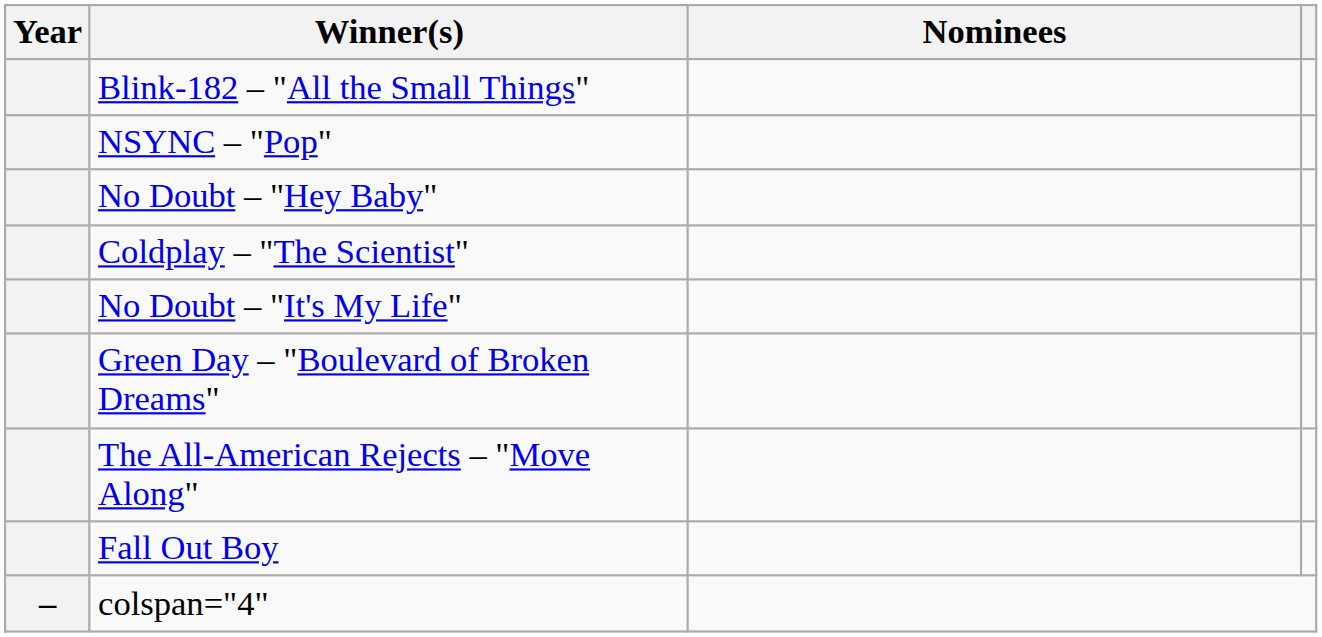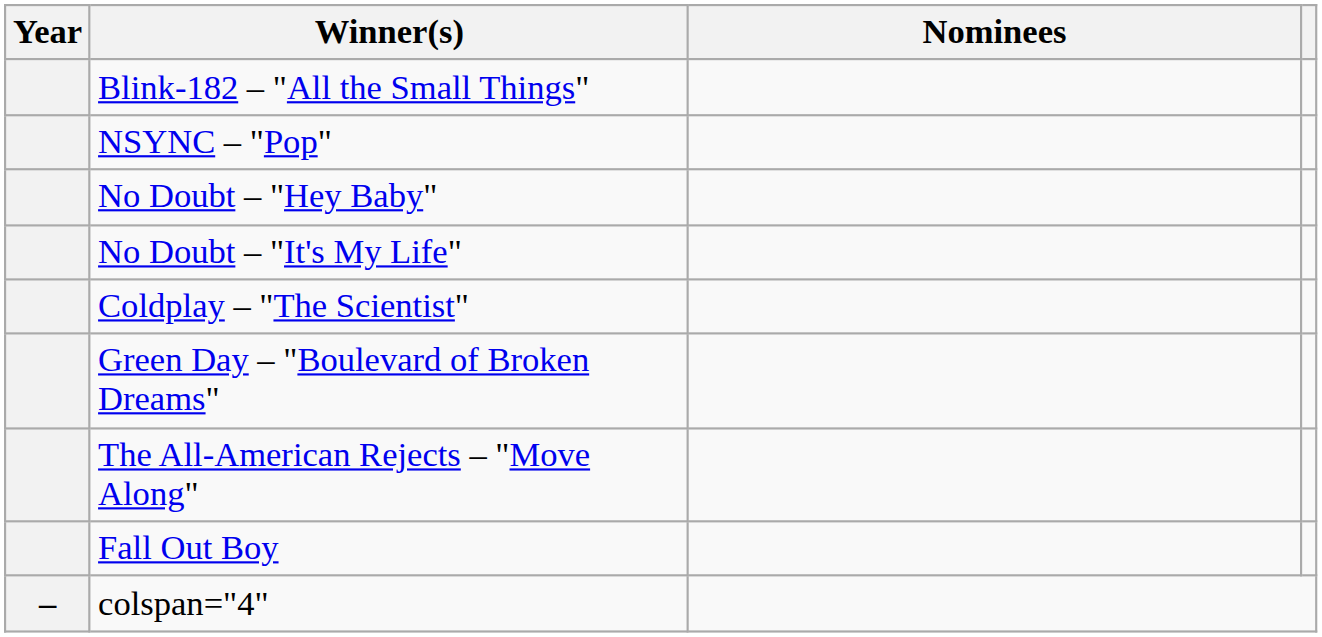rows swapped: Coldplay – "The Scientist" <-> No Doubt – "It's My Life"
